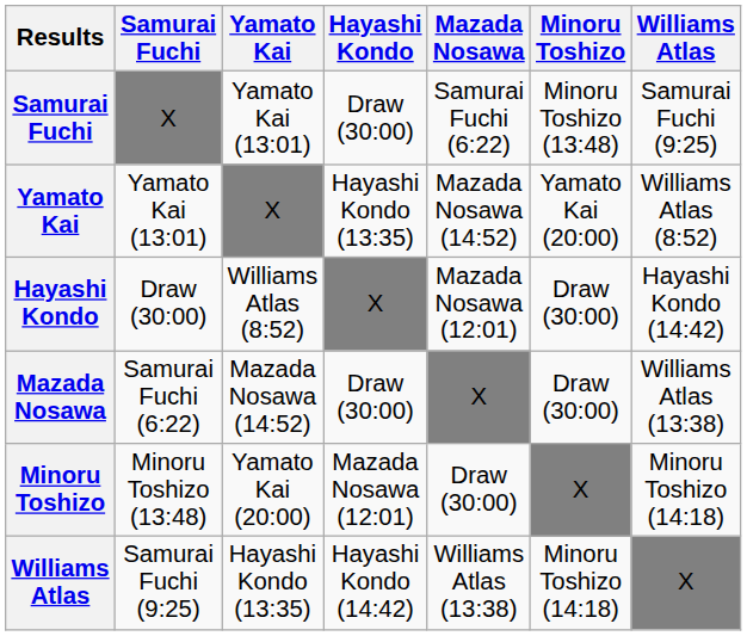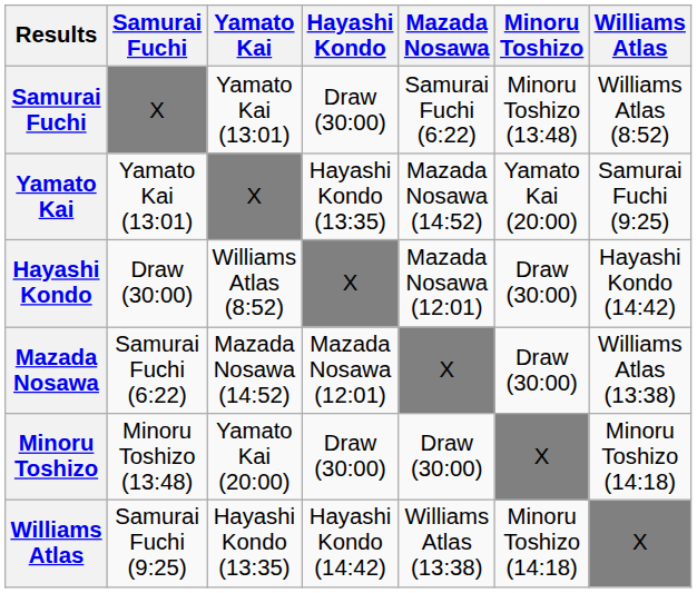row 2 | Williams Atlas: Samurai Fuchi (9:25) -> Williams Atlas (8:52)
row 3 | Williams Atlas: Williams Atlas (8:52) -> Samurai Fuchi (9:25)
row 5 | Hayashi Kondo: Draw (30:00) -> Mazada Nosawa (12:01)
row 6 | Hayashi Kondo: Mazada Nosawa (12:01) -> Draw (30:00)
